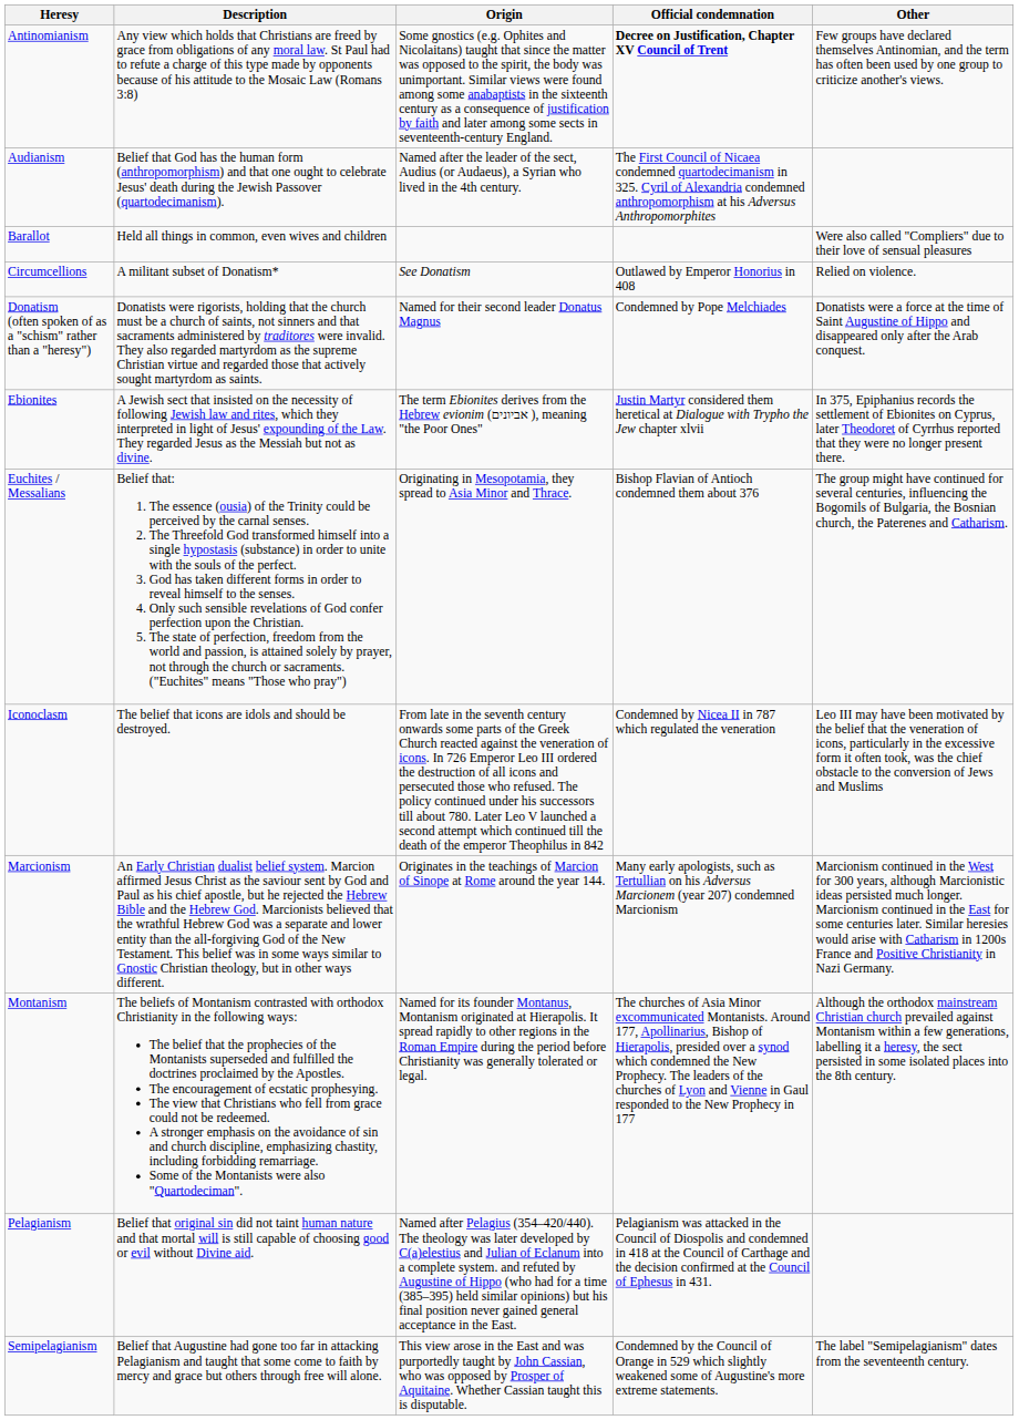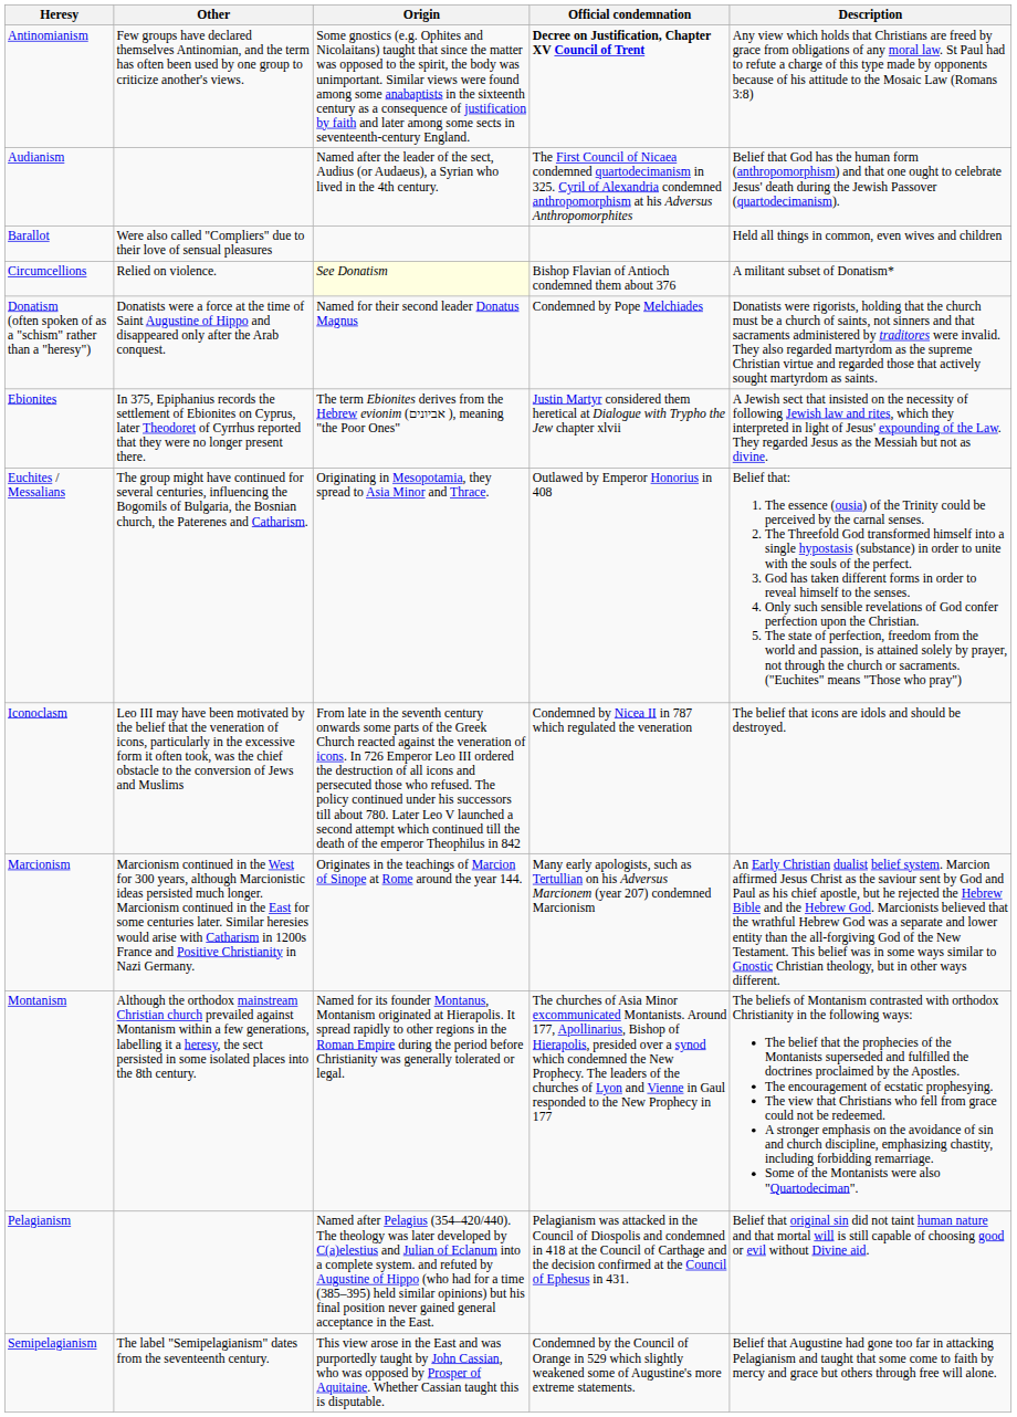columns swapped: Description <-> Other
Circumcellions | Origin: no background -> lightyellow background
Circumcellions | Official condemnation: Outlawed by Emperor Honorius in 408 -> Bishop Flavian of Antioch condemned them about 376
Euchites / Messalians | Official condemnation: Bishop Flavian of Antioch condemned them about 376 -> Outlawed by Emperor Honorius in 408
